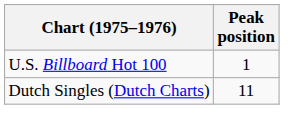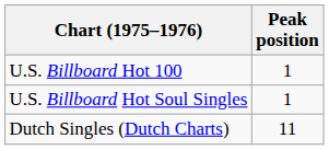+ row: U.S. Billboard Hot Soul Singles | 1
